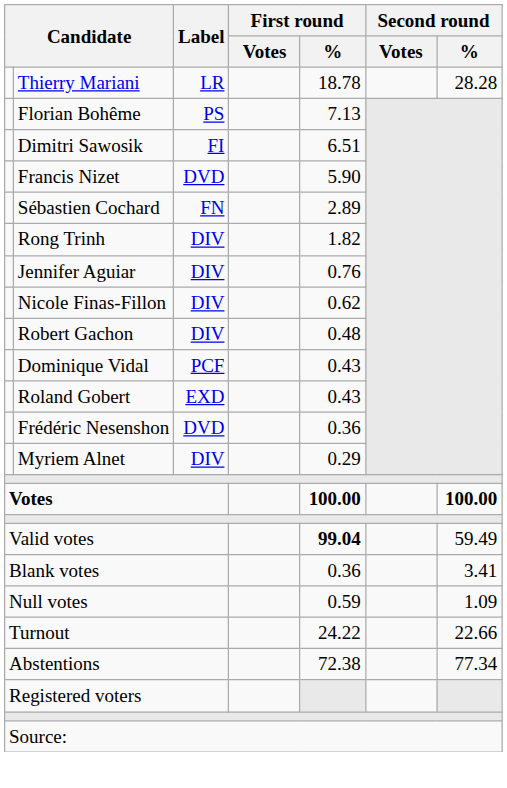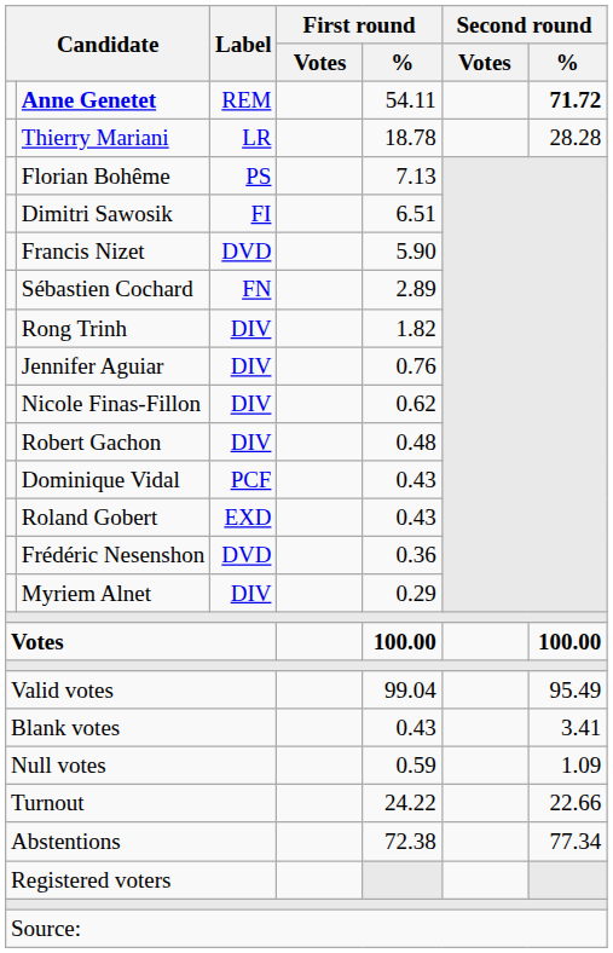+ row: Anne Genetet | REM | 54.11 | 71.72
Valid votes | First round / %: bold -> normal
Valid votes | Second round / %: 59.49 -> 95.49
Blank votes | First round / %: 0.36 -> 0.43
